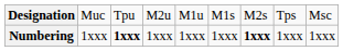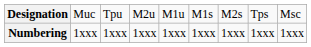Numbering | column 3: bold -> normal
Numbering | column 7: bold -> normal
